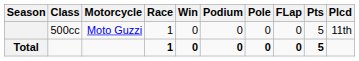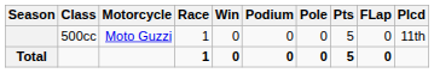columns swapped: FLap <-> Pts
